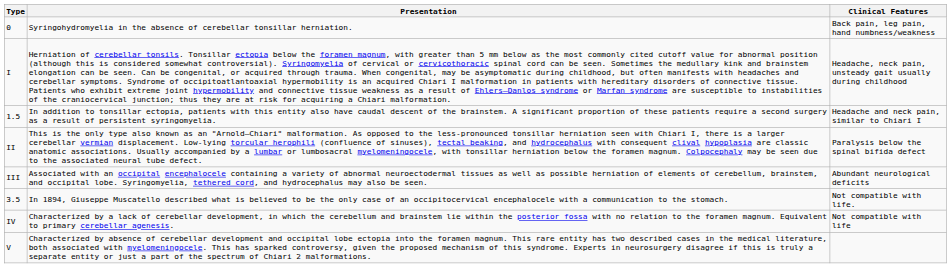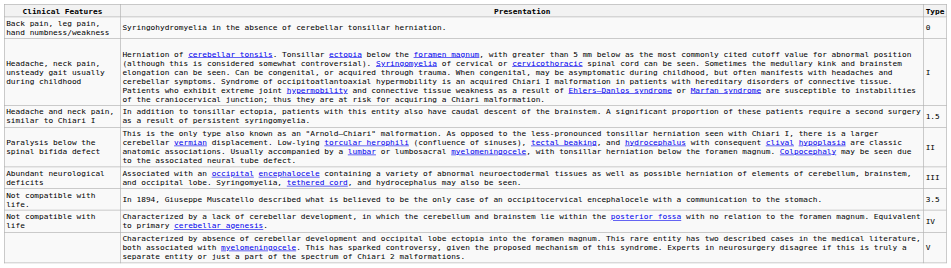columns swapped: Type <-> Clinical Features
